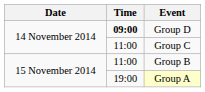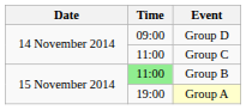Group D | Time: bold -> normal
Group B | Time: no background -> lightgreen background
